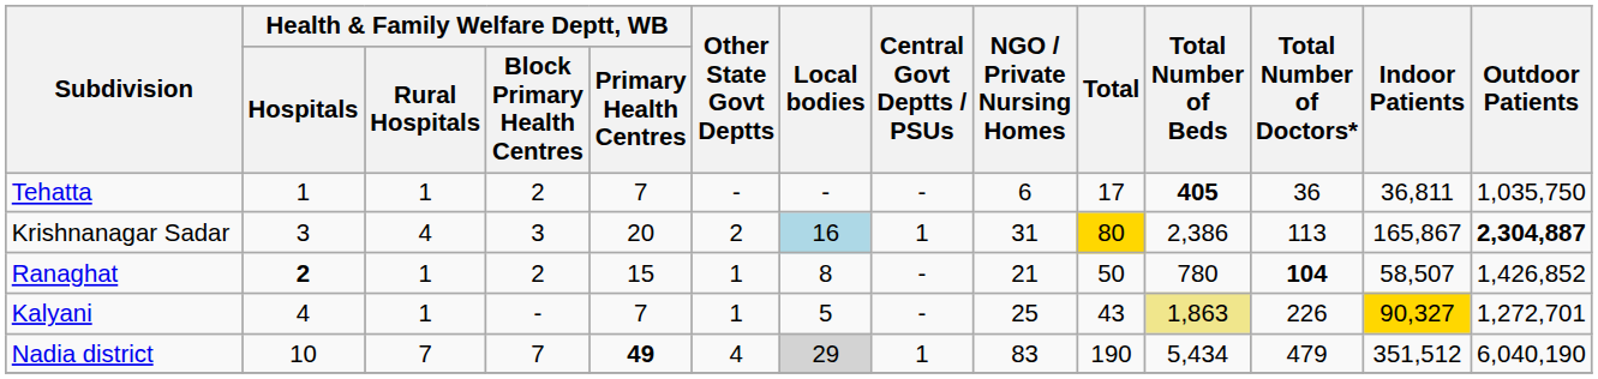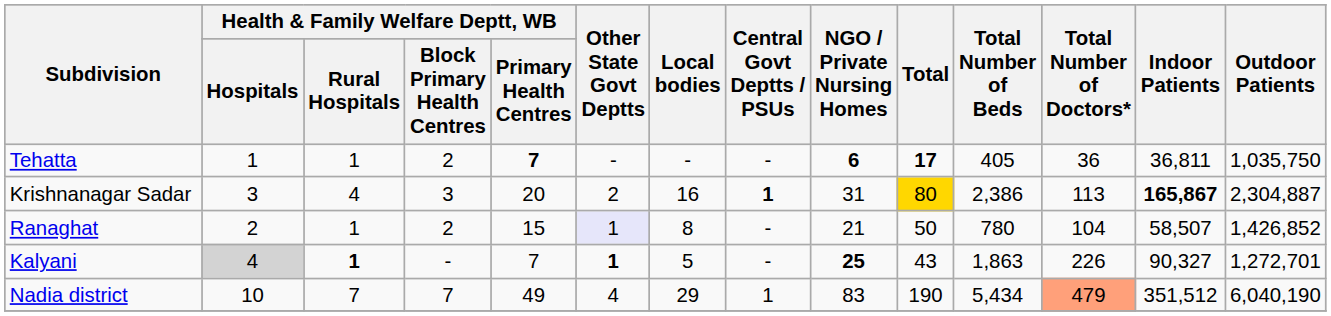Tehatta | Health & Family Welfare Deptt, WB / Primary Health Centres: normal -> bold
Tehatta | NGO / Private Nursing Homes: normal -> bold
Tehatta | Total: normal -> bold
Tehatta | Total Number of Beds: bold -> normal
Krishnanagar Sadar | Local bodies: lightblue background -> no background
Krishnanagar Sadar | Central Govt Deptts / PSUs: normal -> bold
Krishnanagar Sadar | Indoor Patients: normal -> bold
Krishnanagar Sadar | Outdoor Patients: bold -> normal
Ranaghat | Health & Family Welfare Deptt, WB / Hospitals: bold -> normal
Ranaghat | Other State Govt Deptts: no background -> lavender background
Ranaghat | Total Number of Doctors*: bold -> normal
Kalyani | Health & Family Welfare Deptt, WB / Hospitals: no background -> lightgrey background
Kalyani | Health & Family Welfare Deptt, WB / Rural Hospitals: normal -> bold
Kalyani | Other State Govt Deptts: normal -> bold
Kalyani | NGO / Private Nursing Homes: normal -> bold
Kalyani | Total Number of Beds: khaki background -> no background
Kalyani | Indoor Patients: gold background -> no background
Nadia district | Health & Family Welfare Deptt, WB / Primary Health Centres: bold -> normal
Nadia district | Local bodies: lightgrey background -> no background
Nadia district | Total Number of Doctors*: no background -> lightsalmon background
